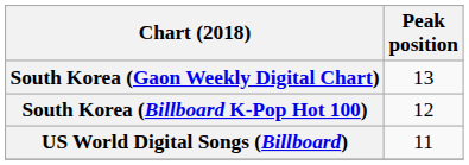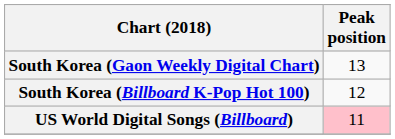US World Digital Songs (Billboard) | Peak position: no background -> pink background
